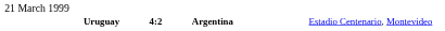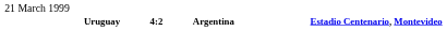Uruguay | column 4: normal -> bold
